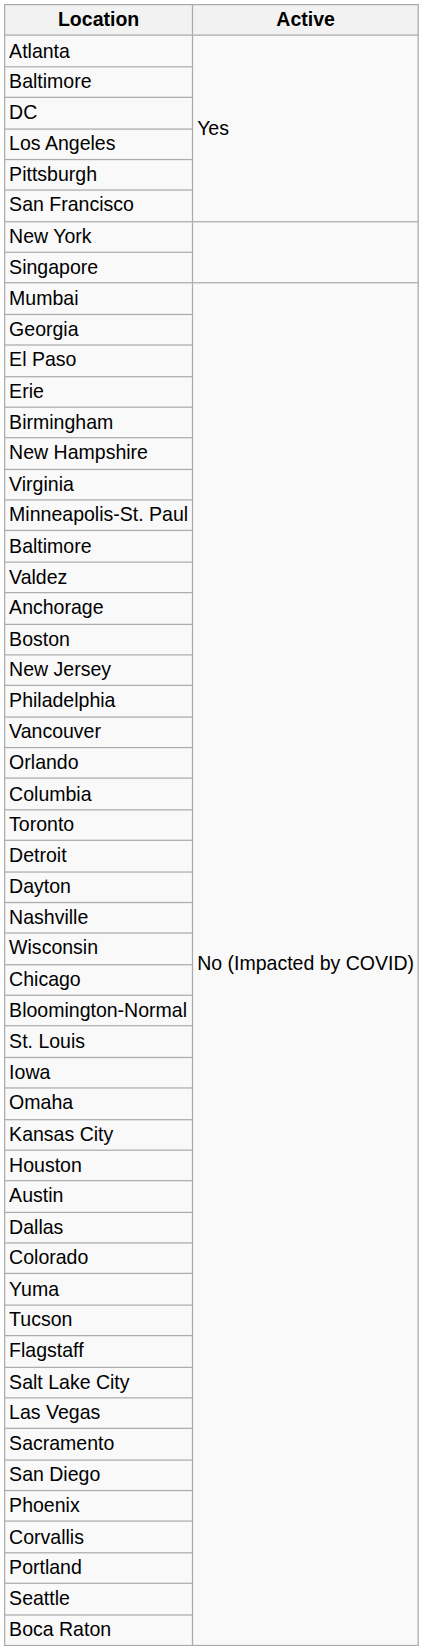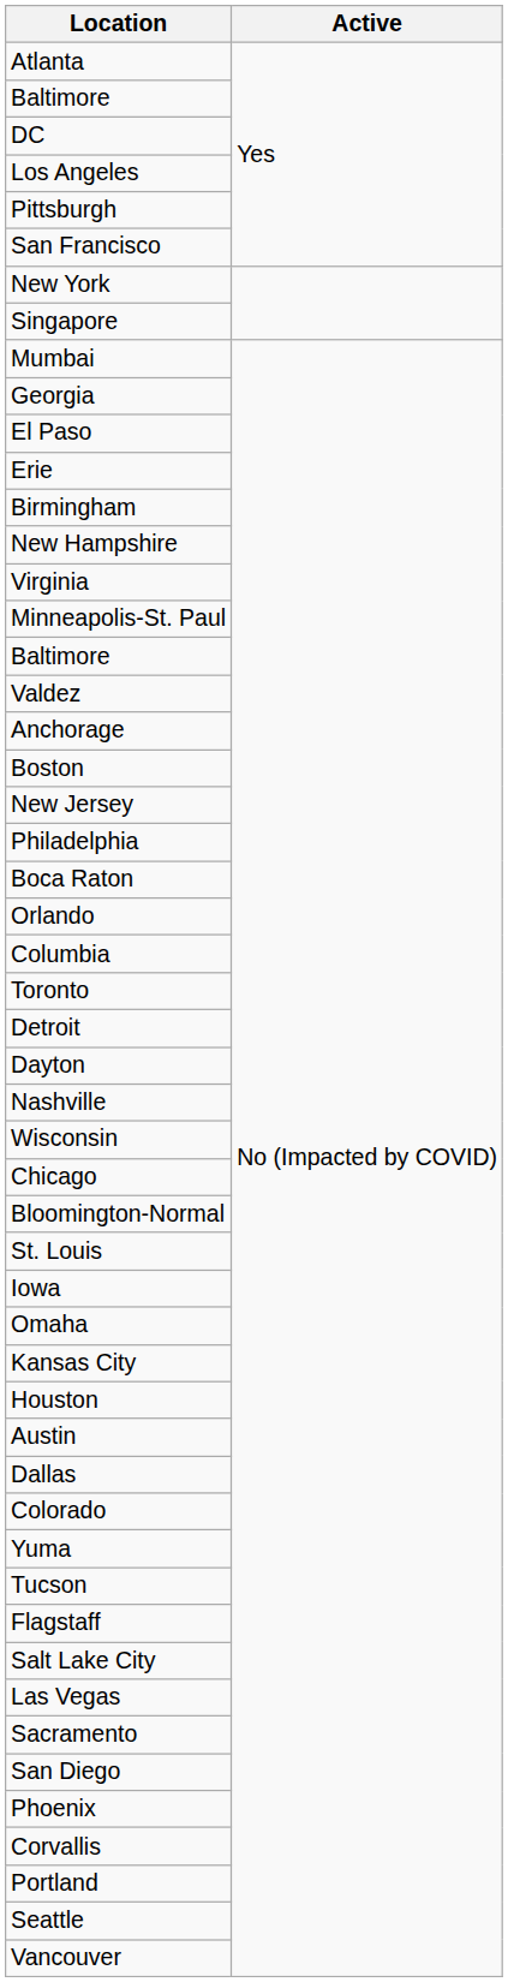row 24 | Location: Vancouver -> Boca Raton
row 53 | Location: Boca Raton -> Vancouver
